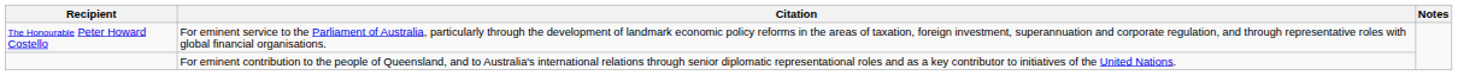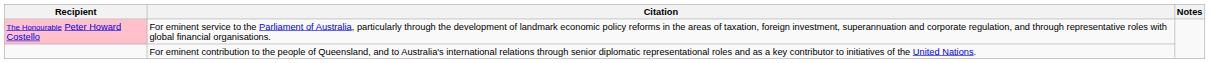The Honourable Peter Howard Costello | Recipient: no background -> pink background
